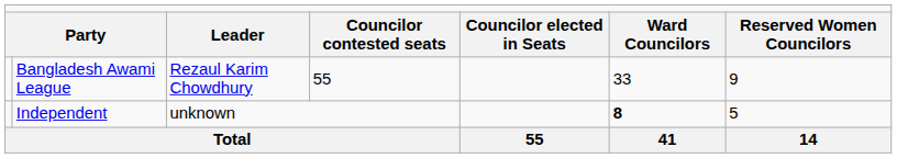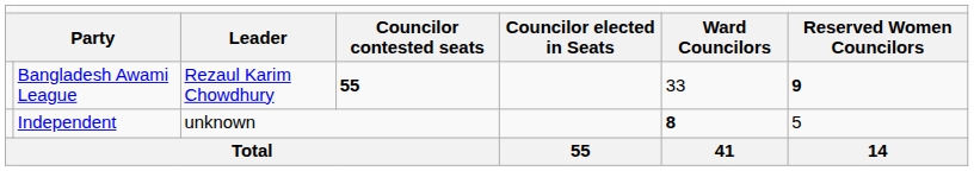Bangladesh Awami League | column 4: normal -> bold
Bangladesh Awami League | column 7: normal -> bold
